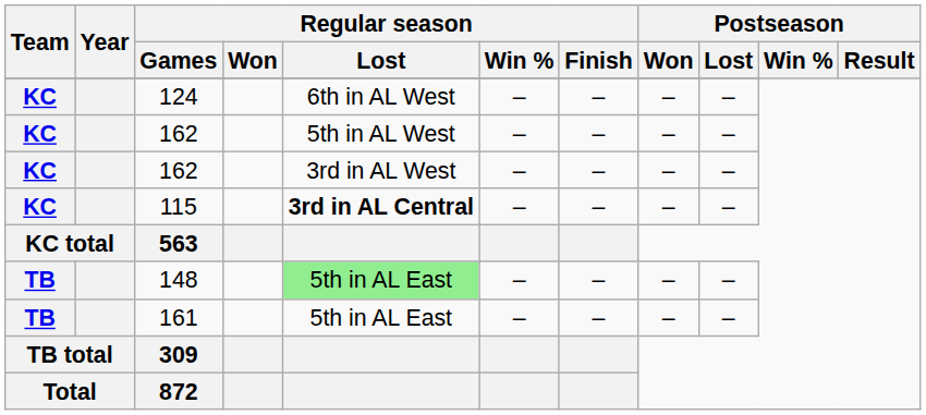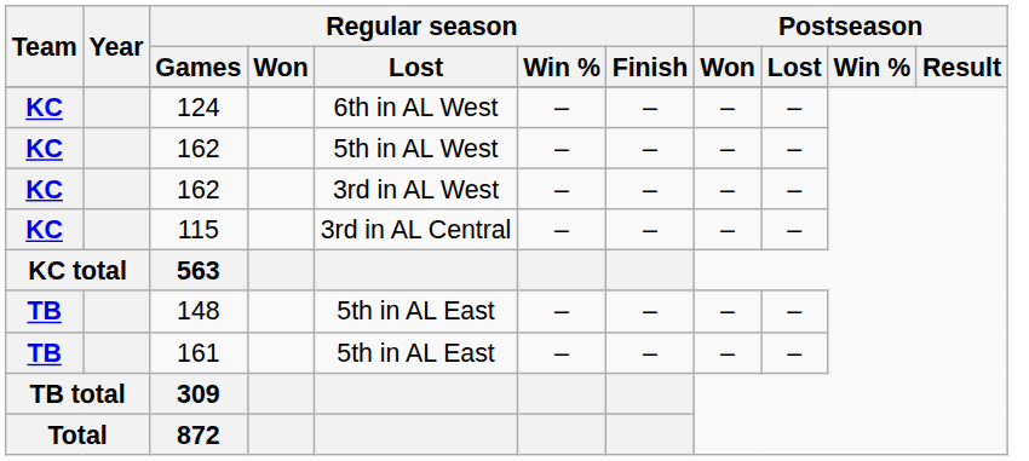115 | Regular season / Lost: bold -> normal
148 | Regular season / Lost: lightgreen background -> no background
